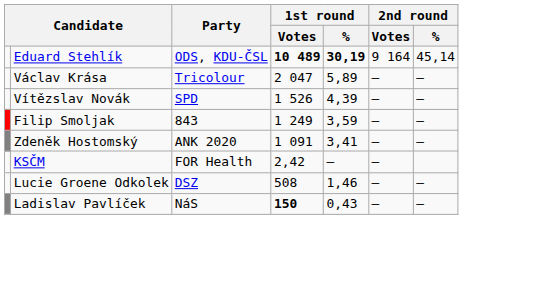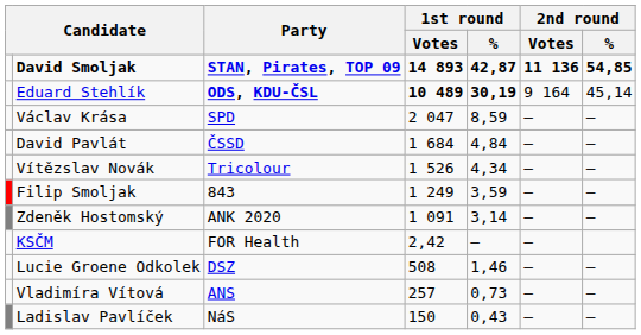+ row: David Smoljak | STAN, Pirates, TOP 09 | 14 893 | 42,87 | 11 136 | 54,85
Eduard Stehlík | Party: normal -> bold
Václav Krása | Party: Tricolour -> SPD
Václav Krása | 1st round / %: 5,89 -> 8,59
+ row: David Pavlát | ČSSD | 1 684 | 4,84 | — | —
Vítězslav Novák | Party: SPD -> Tricolour
Vítězslav Novák | 1st round / %: 4,39 -> 4,34
Zdeněk Hostomský | 1st round / %: 3,41 -> 3,14
+ row: Vladimíra Vítová | ANS | 257 | 0,73 | — | —
Ladislav Pavlíček | 1st round / Votes: bold -> normal
